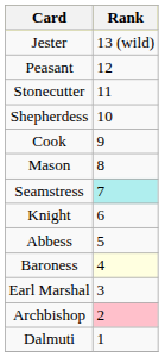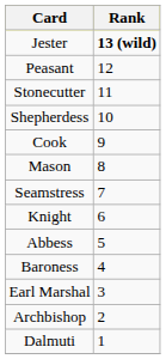Jester | Rank: normal -> bold
Seamstress | Rank: paleturquoise background -> no background
Baroness | Rank: lightyellow background -> no background
Archbishop | Rank: pink background -> no background
